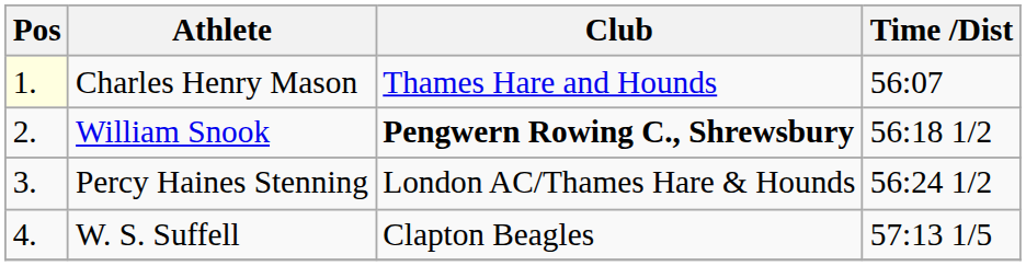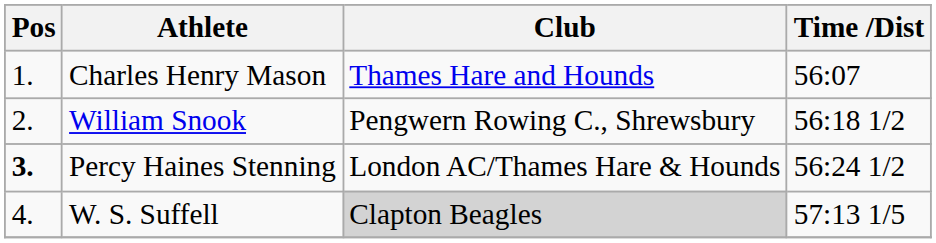Charles Henry Mason | Pos: lightyellow background -> no background
William Snook | Club: bold -> normal
Percy Haines Stenning | Pos: normal -> bold
W. S. Suffell | Club: no background -> lightgrey background
